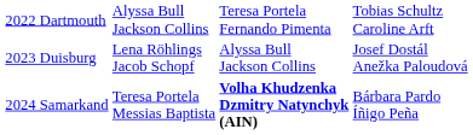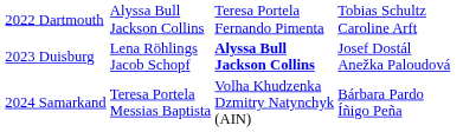2023 Duisburg | column 3: normal -> bold
2024 Samarkand | column 3: bold -> normal
